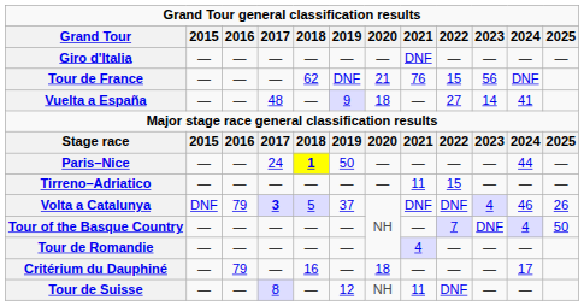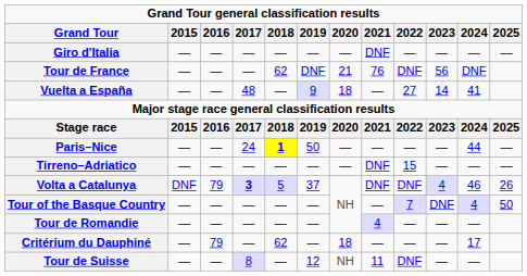Tour de France | 2022: 15 -> DNF
Tirreno–Adriatico | 2021: 11 -> DNF
Critérium du Dauphiné | 2018: 16 -> 62
